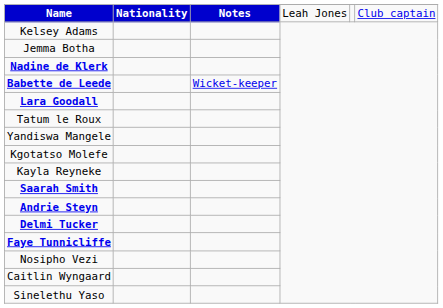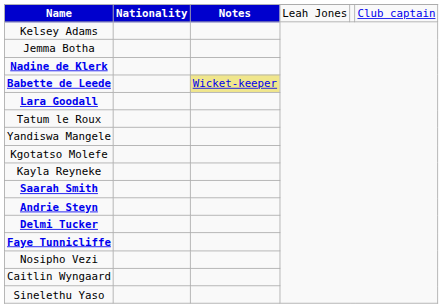Babette de Leede | Notes: no background -> khaki background
